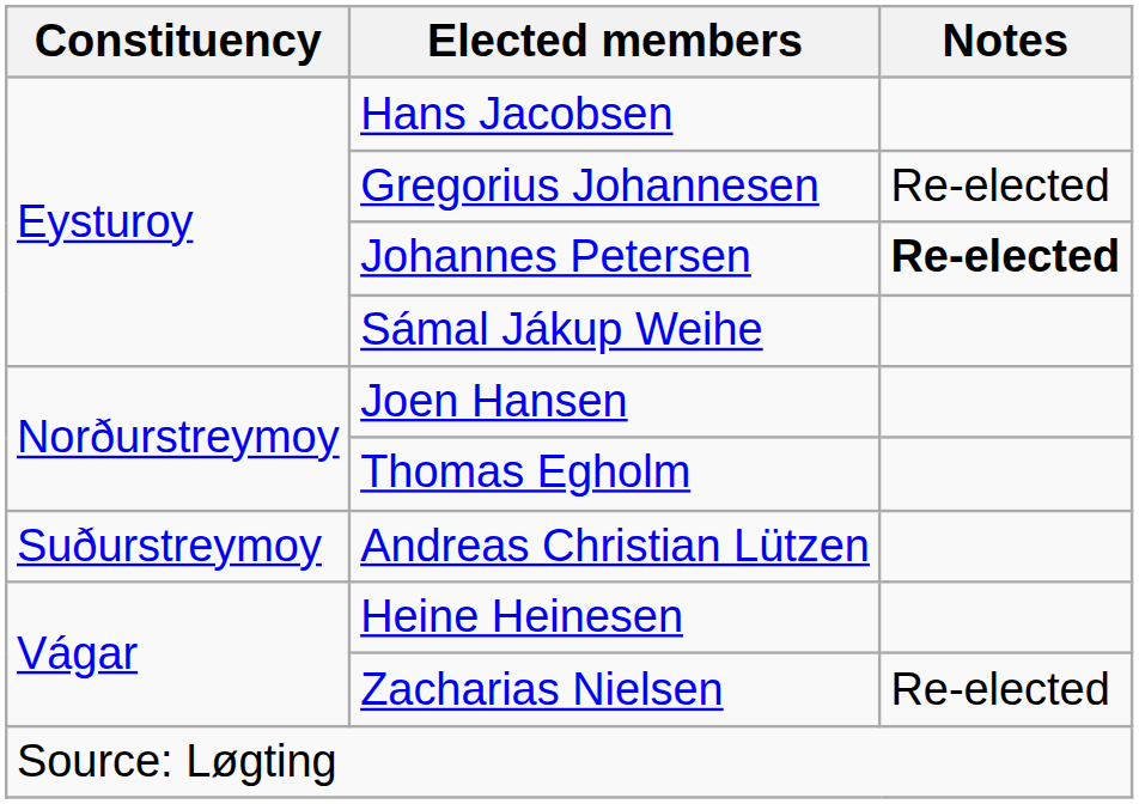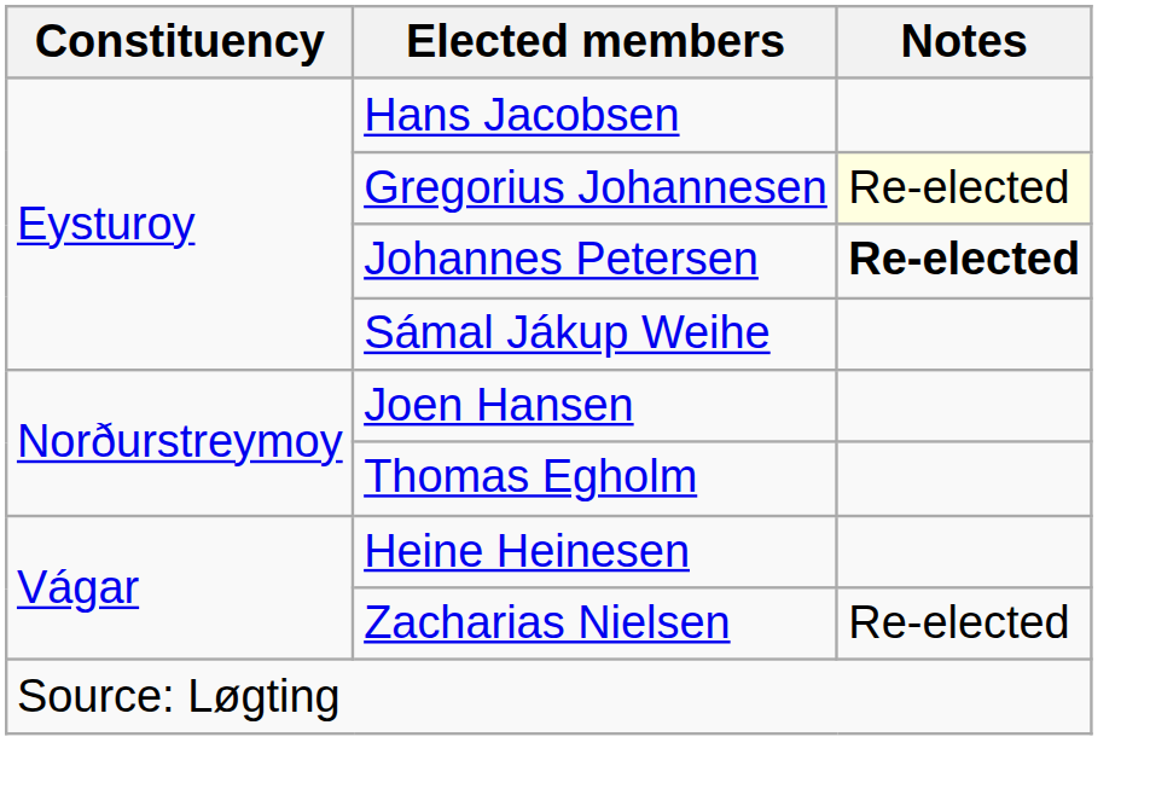Gregorius Johannesen | Notes: no background -> lightyellow background
- row: Suðurstreymoy | Andreas Christian Lützen
